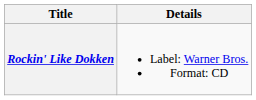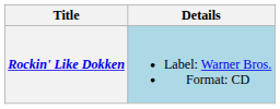Rockin' Like Dokken | Details: no background -> lightblue background
